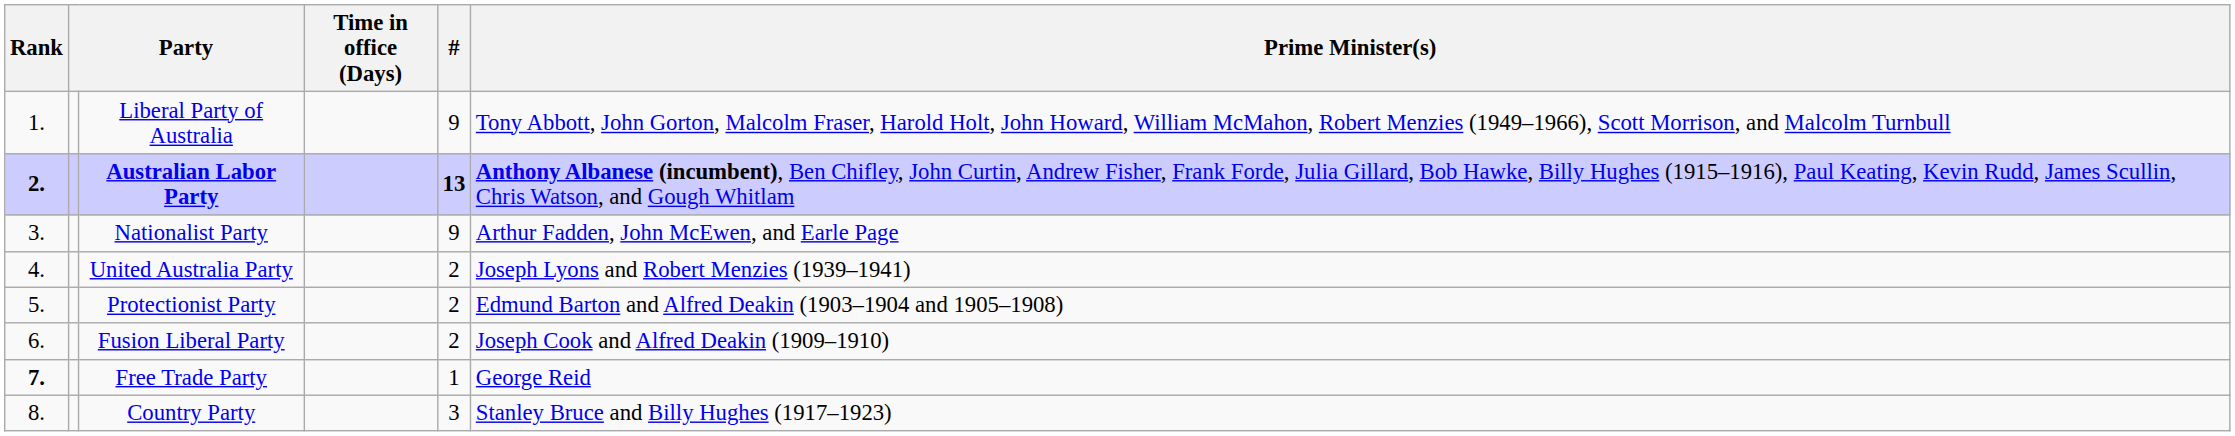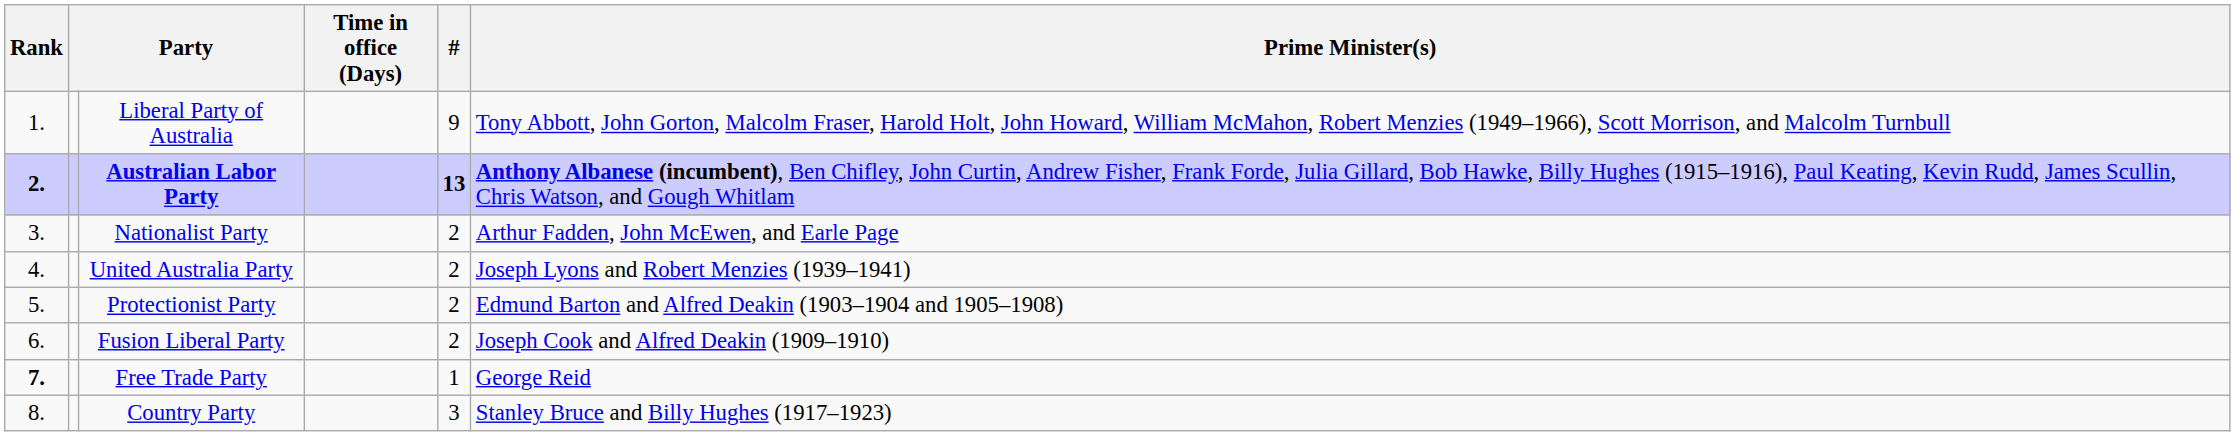Nationalist Party | #: 9 -> 2
